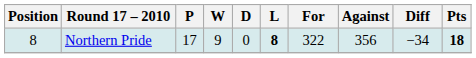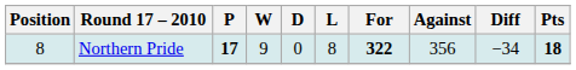Northern Pride | P: normal -> bold
Northern Pride | L: bold -> normal
Northern Pride | For: normal -> bold
